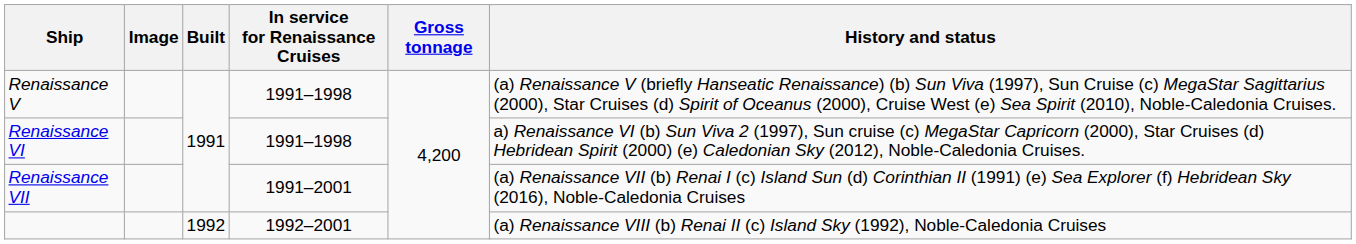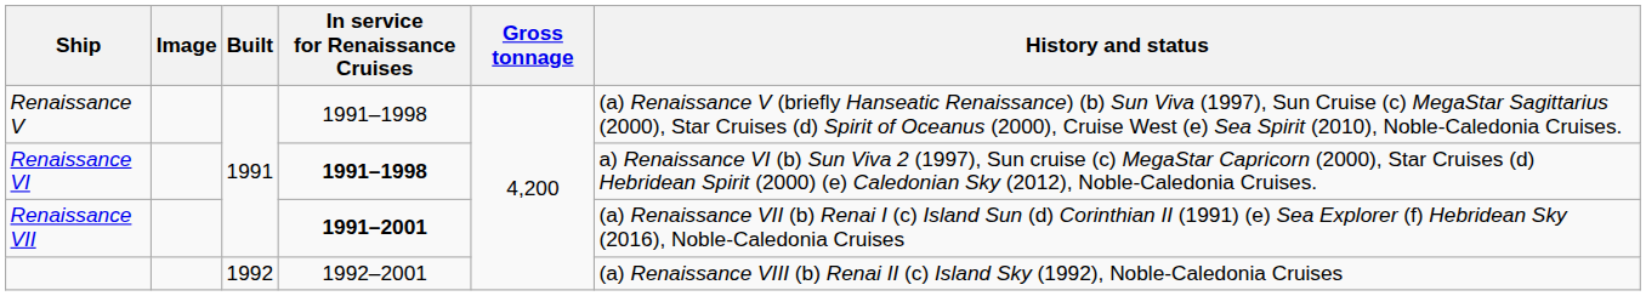Renaissance VI | In service for Renaissance Cruises: normal -> bold
Renaissance VII | In service for Renaissance Cruises: normal -> bold
